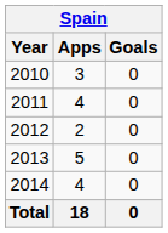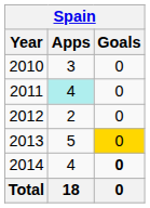2011 | Apps: no background -> paleturquoise background
2013 | Goals: no background -> gold background
2014 | Goals: normal -> bold
